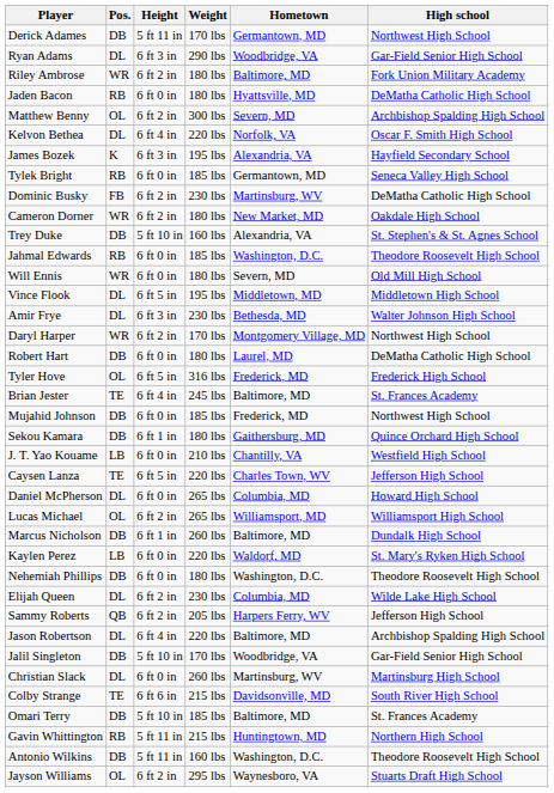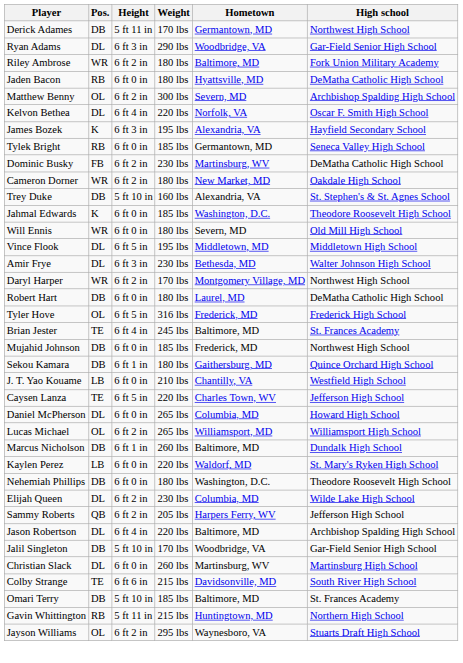Jahmal Edwards | Pos.: RB -> K
- row: Antonio Wilkins | DB | 5 ft 11 in | 160 lbs | Washington, D.C. | Theodore Roosevelt High School
